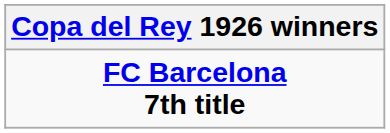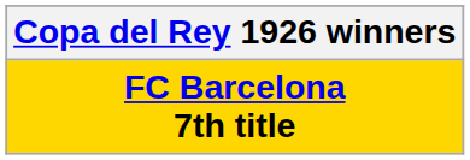row 2 | column 1: no background -> gold background
